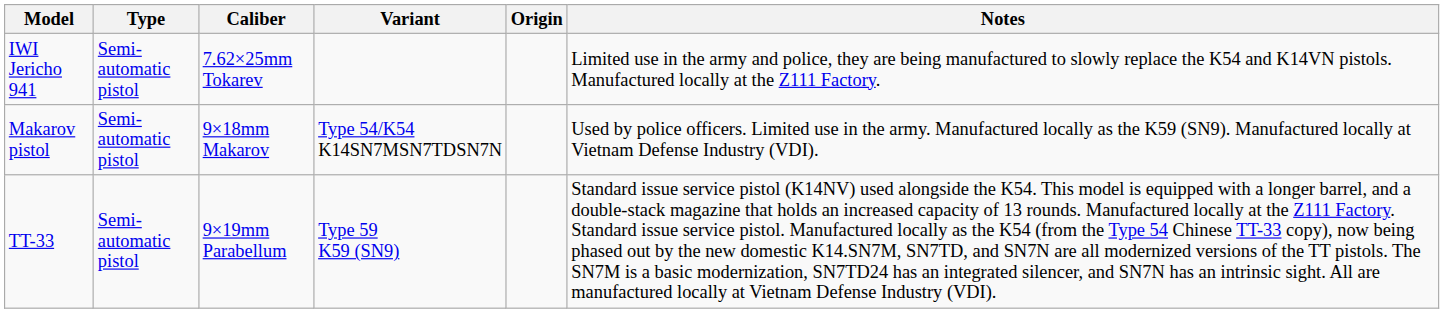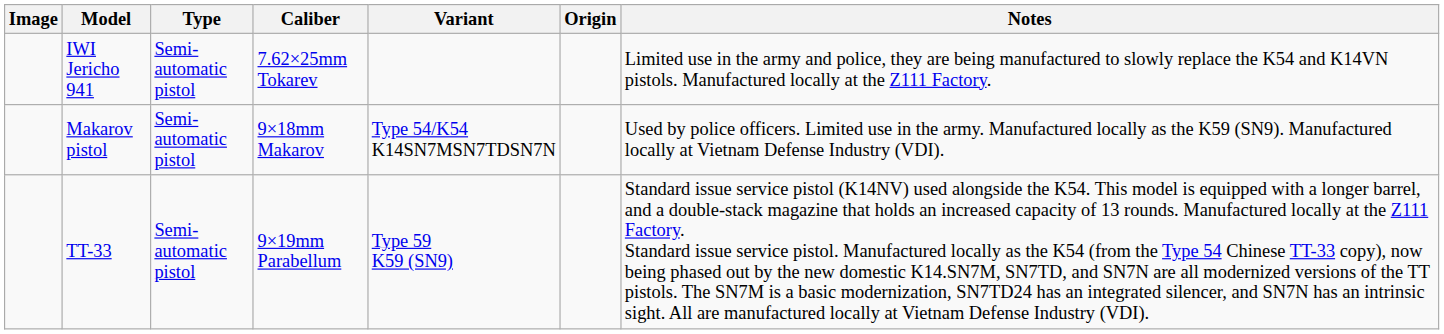+ column: Image
